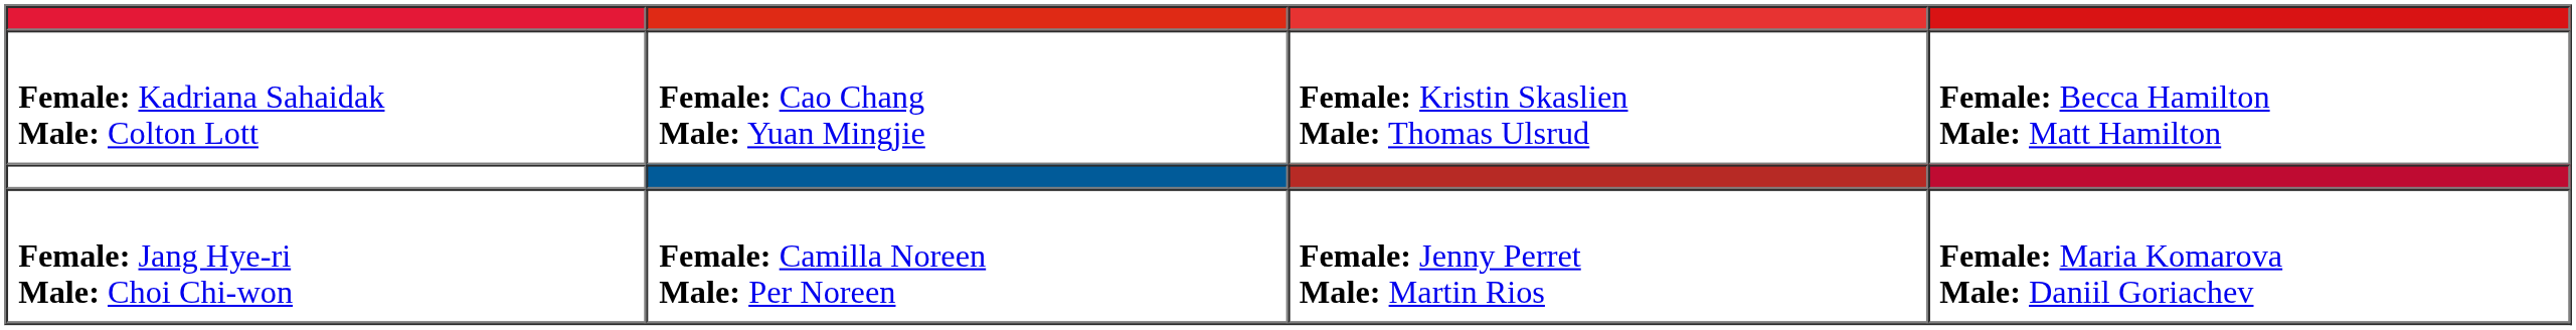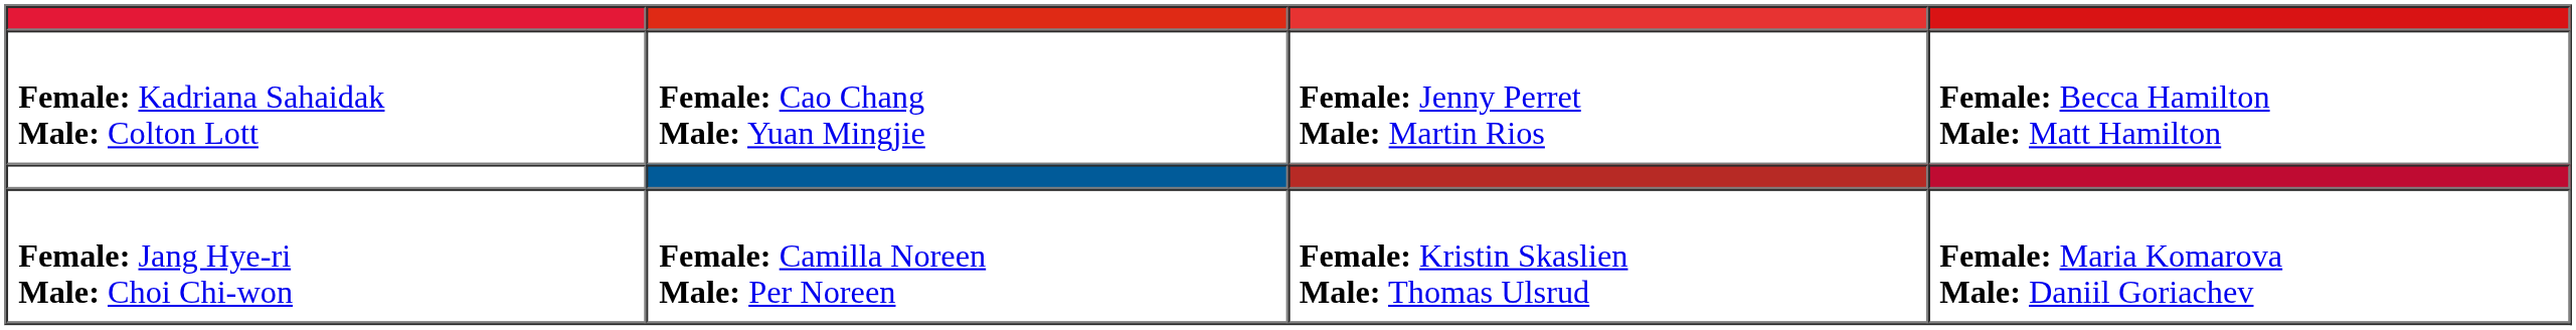Female: Kadriana Sahaidak Male: Colton Lott | column 3: Female: Kristin Skaslien Male: Thomas Ulsrud -> Female: Jenny Perret Male: Martin Rios
Female: Jang Hye-ri Male: Choi Chi-won | column 3: Female: Jenny Perret Male: Martin Rios -> Female: Kristin Skaslien Male: Thomas Ulsrud
